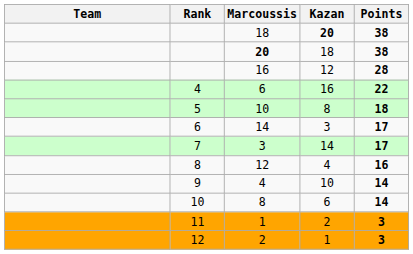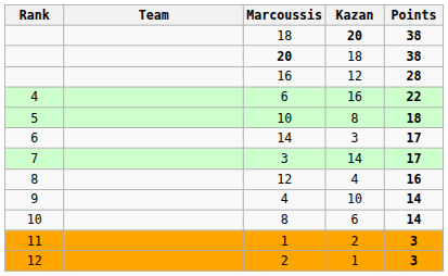columns swapped: Rank <-> Team
